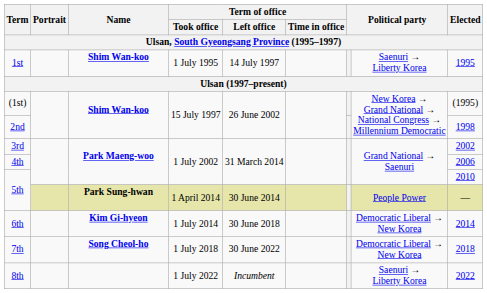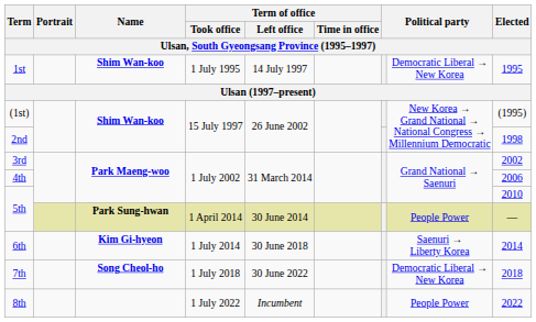1st | column 8: Saenuri → Liberty Korea -> Democratic Liberal → New Korea
6th | column 8: Democratic Liberal → New Korea -> Saenuri → Liberty Korea
8th | column 8: Saenuri → Liberty Korea -> People Power
